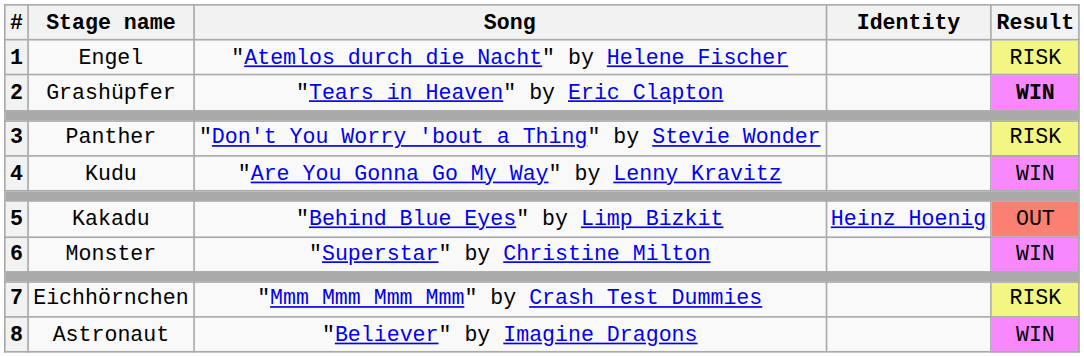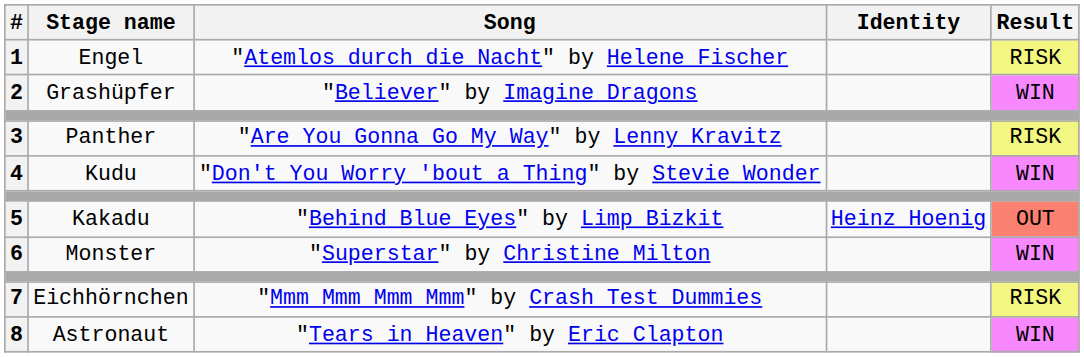2 | Song: "Tears in Heaven" by Eric Clapton -> "Believer" by Imagine Dragons
2 | Result: bold -> normal
3 | Song: "Don't You Worry 'bout a Thing" by Stevie Wonder -> "Are You Gonna Go My Way" by Lenny Kravitz
4 | Song: "Are You Gonna Go My Way" by Lenny Kravitz -> "Don't You Worry 'bout a Thing" by Stevie Wonder
8 | Song: "Believer" by Imagine Dragons -> "Tears in Heaven" by Eric Clapton
